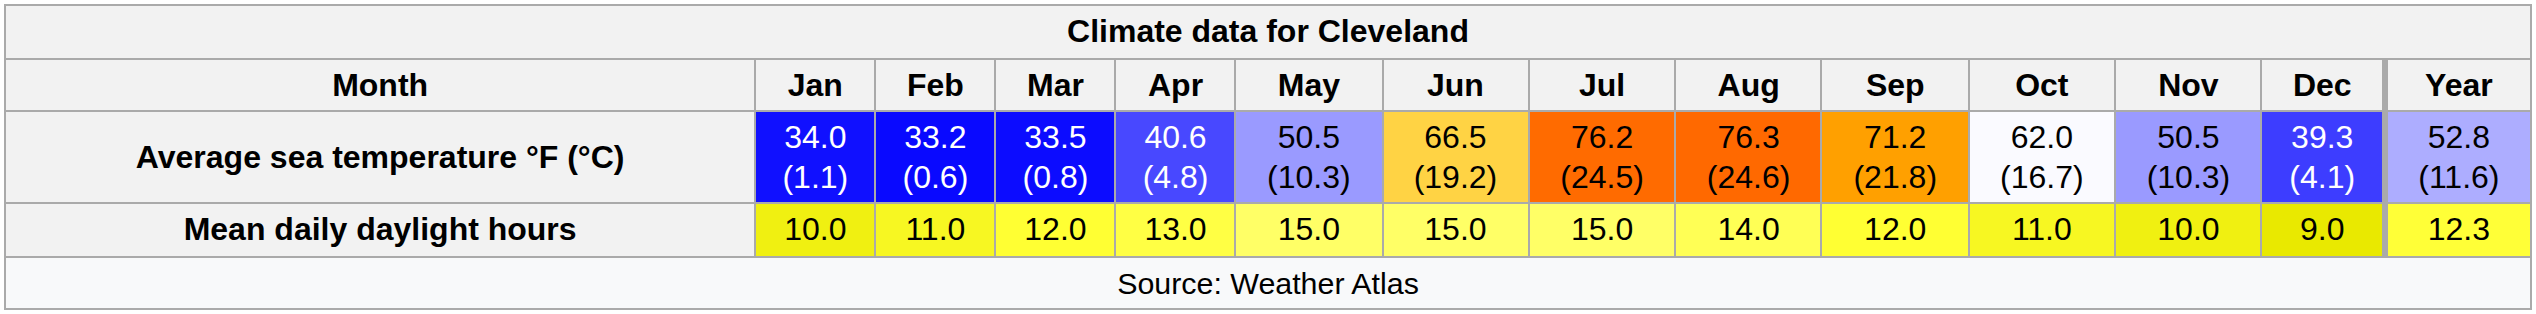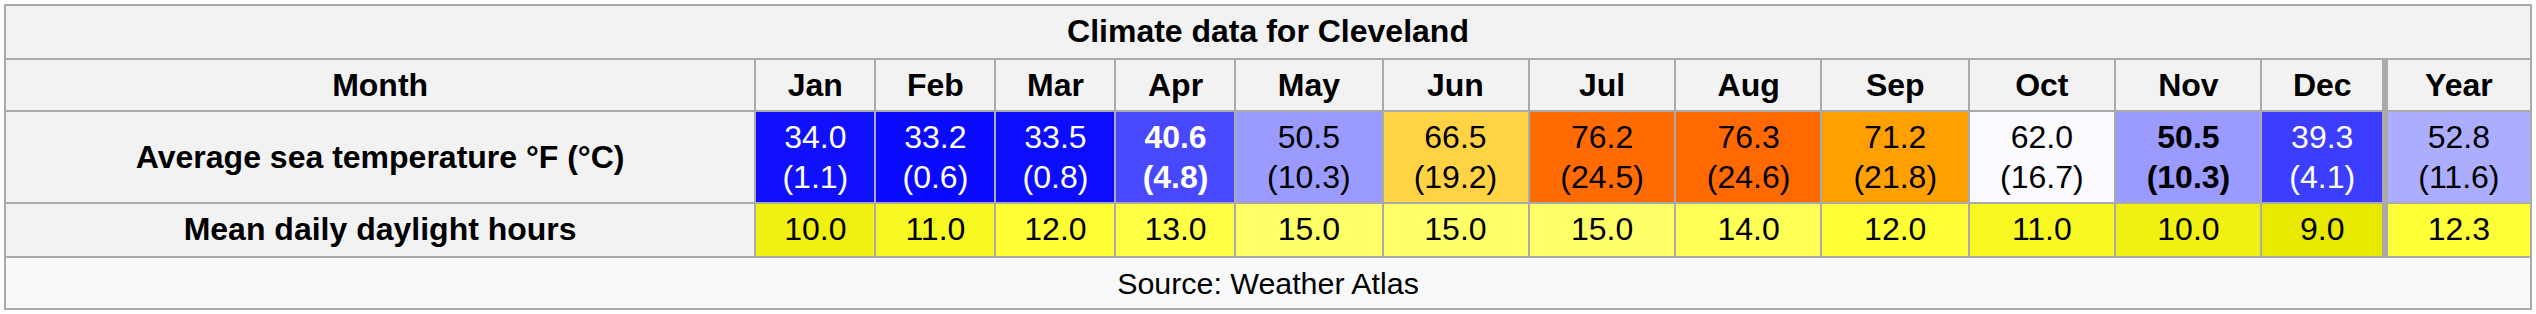row 3 | Apr: normal -> bold
row 3 | Nov: normal -> bold
